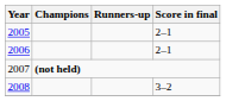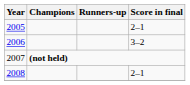2006 | Score in final: 2–1 -> 3–2
2008 | Score in final: 3–2 -> 2–1
